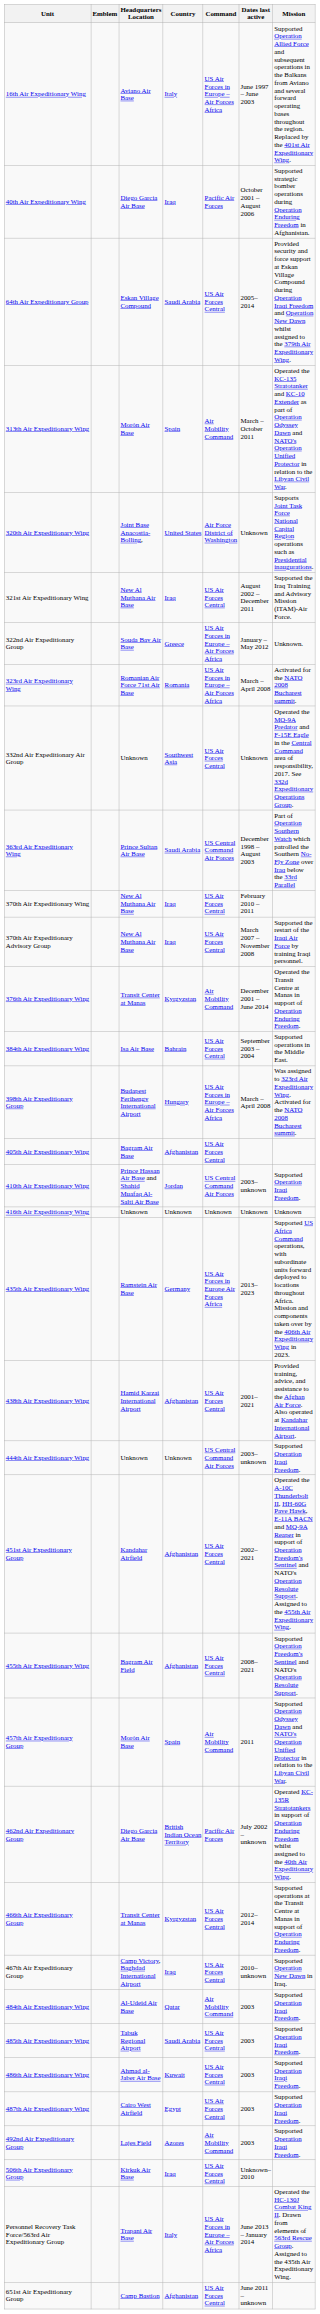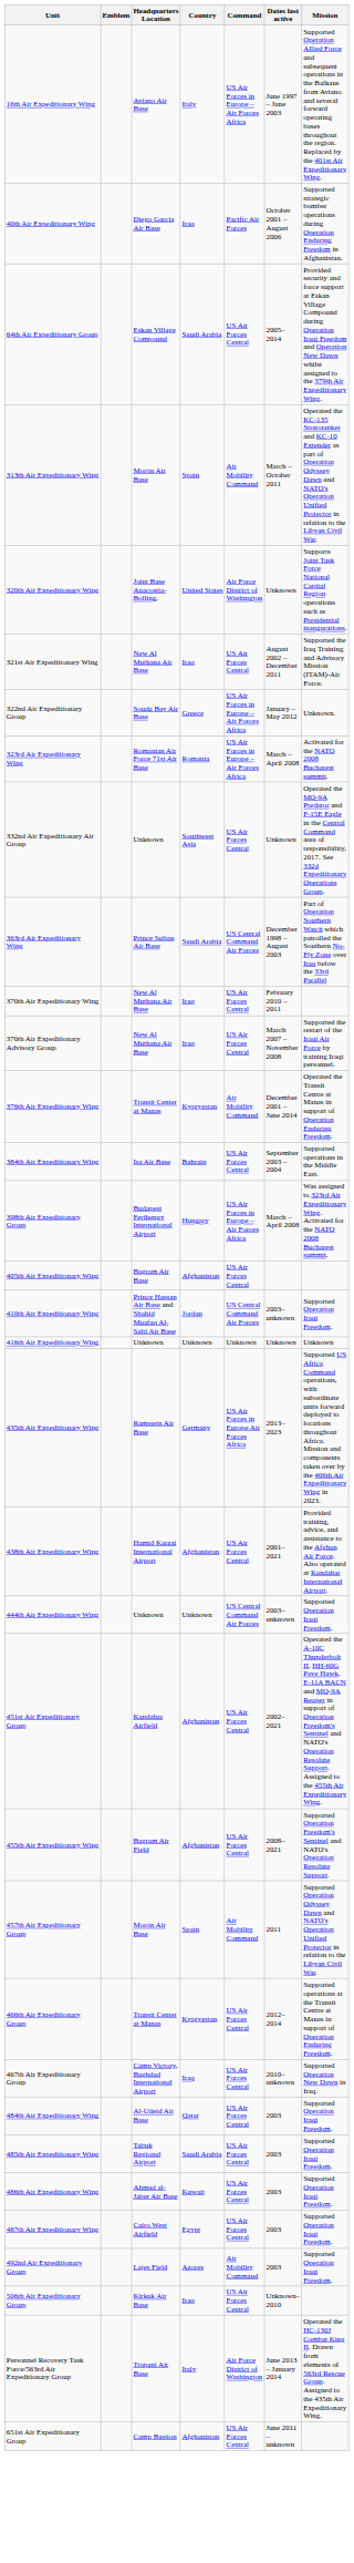- row: 462nd Air Expeditionary Group | Diego Garcia Air Base | British Indian Ocean Territory | Pacific Air Forces | July 2002 – unknown | Operated KC-135R Stratotankers in support of Operation Enduring Freedom whilst assigned to the 40th Air Expeditionary Wing.
484th Air Expeditionary Wing | Command: Air Mobility Command -> US Air Forces Central
Personnel Recovery Task Force/563rd Air Expeditionary Group | Command: US Air Forces in Europe – Air Forces Africa -> Air Force District of Washington
